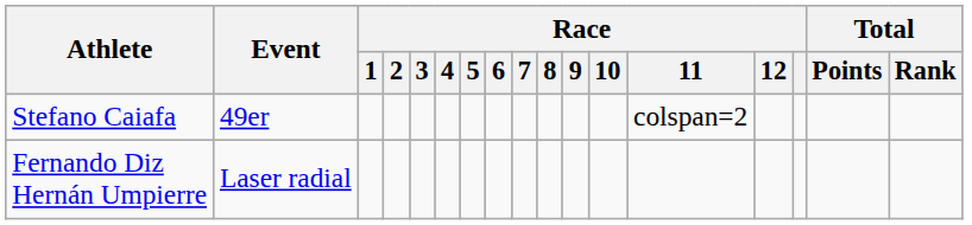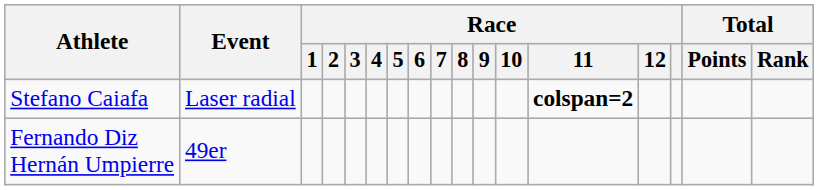Stefano Caiafa | Event: 49er -> Laser radial
Stefano Caiafa | Race / 11: normal -> bold
Fernando Diz Hernán Umpierre | Event: Laser radial -> 49er
